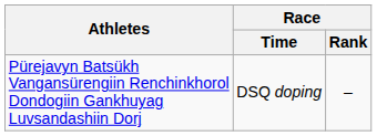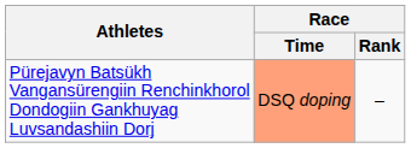row 3 | Race / Time: no background -> lightsalmon background
